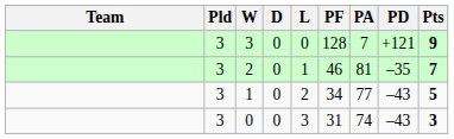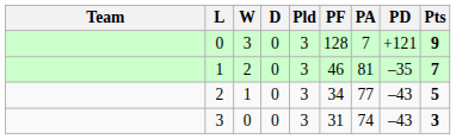columns swapped: Pld <-> L
